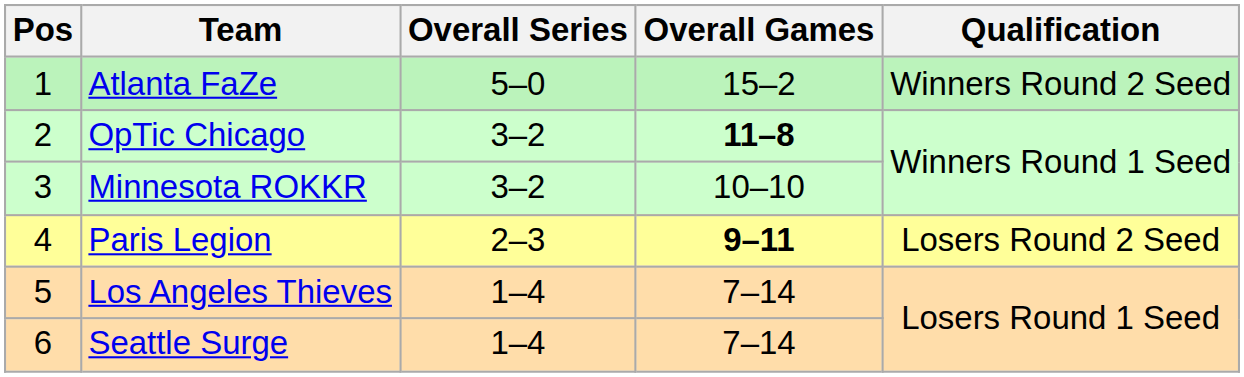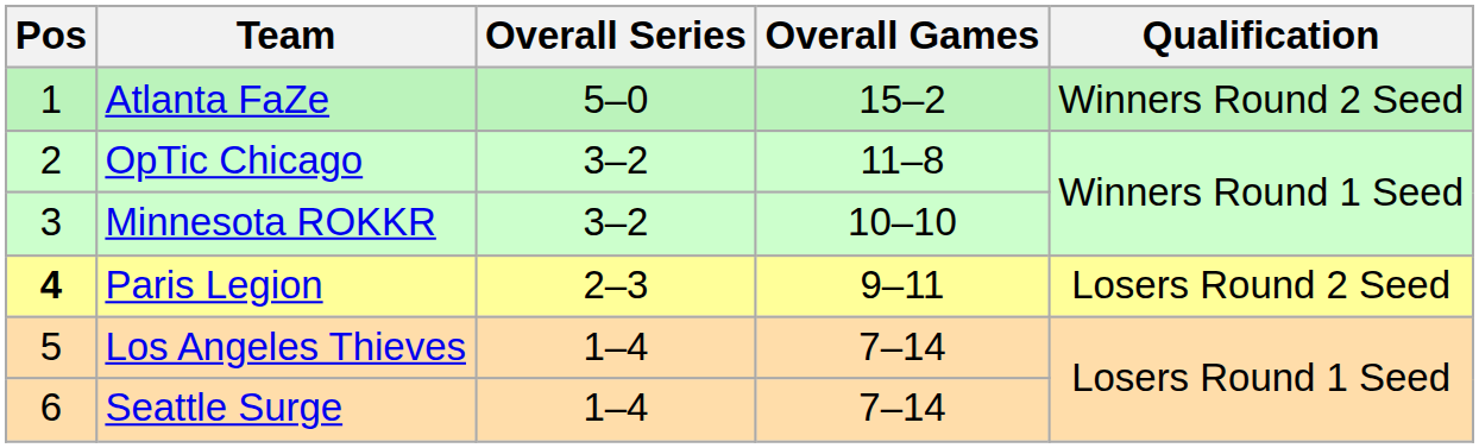OpTic Chicago | Overall Games: bold -> normal
Paris Legion | Pos: normal -> bold
Paris Legion | Overall Games: bold -> normal
